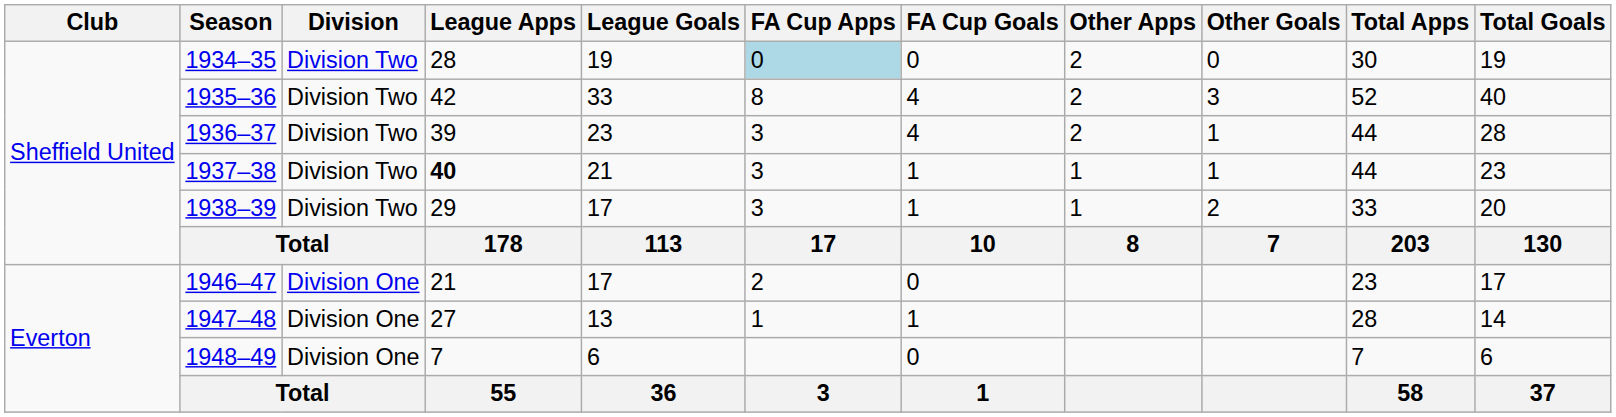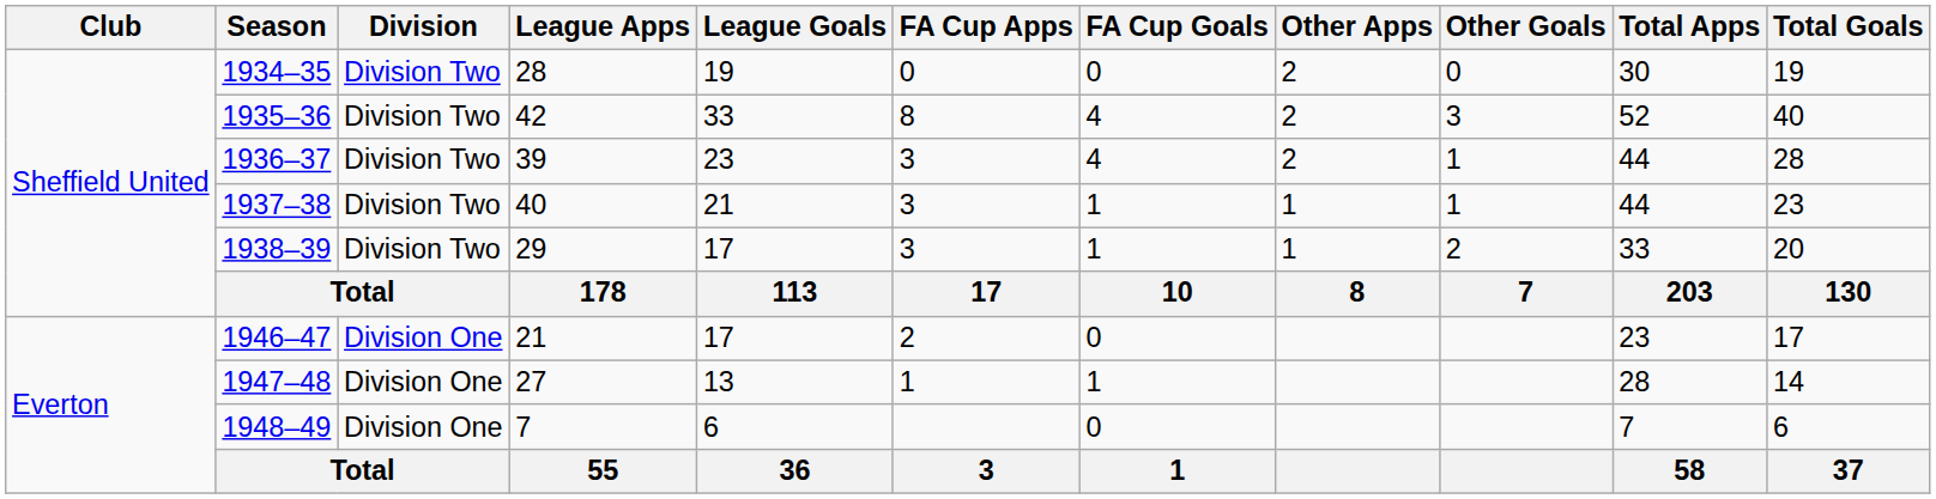1934–35 | FA Cup Apps: lightblue background -> no background
1937–38 | League Apps: bold -> normal
